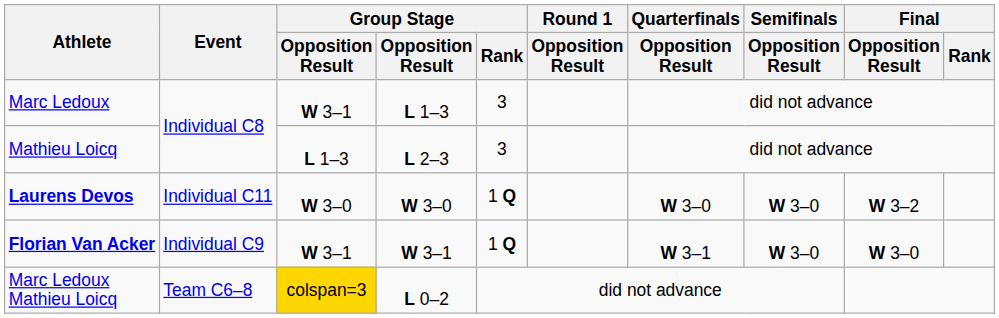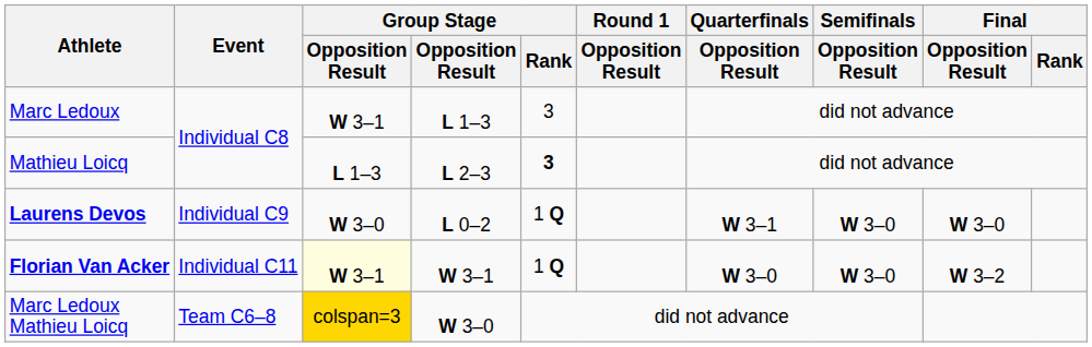Mathieu Loicq | Group Stage / Rank: normal -> bold
Laurens Devos | Event: Individual C11 -> Individual C9
Laurens Devos | column 4: W 3–0 -> L 0–2
Laurens Devos | Quarterfinals / Opposition Result: W 3–0 -> W 3–1
Laurens Devos | Final / Opposition Result: W 3–2 -> W 3–0
Florian Van Acker | Event: Individual C9 -> Individual C11
Florian Van Acker | column 3: no background -> lightyellow background
Florian Van Acker | Quarterfinals / Opposition Result: W 3–1 -> W 3–0
Florian Van Acker | Final / Opposition Result: W 3–0 -> W 3–2
Marc Ledoux Mathieu Loicq | column 4: L 0–2 -> W 3–0
